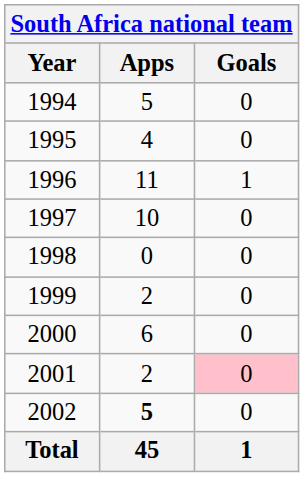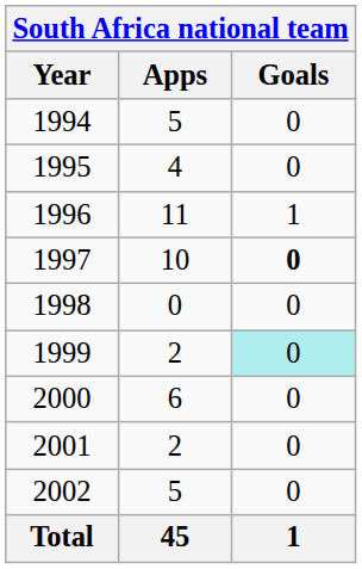1997 | Goals: normal -> bold
1999 | Goals: no background -> paleturquoise background
2001 | Goals: pink background -> no background
2002 | Apps: bold -> normal
